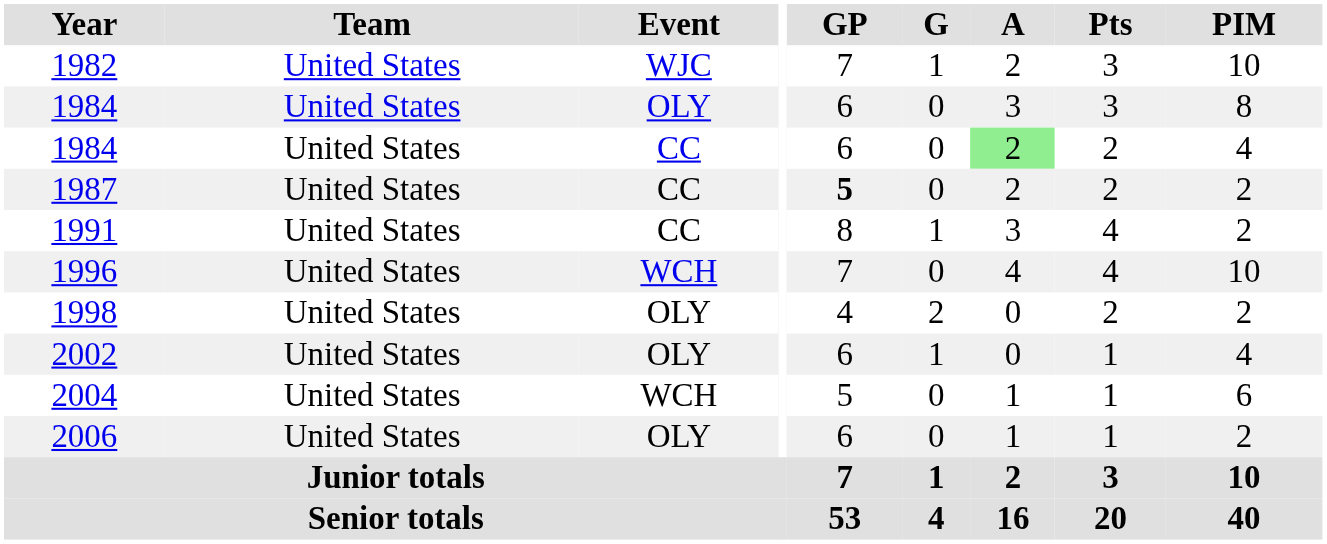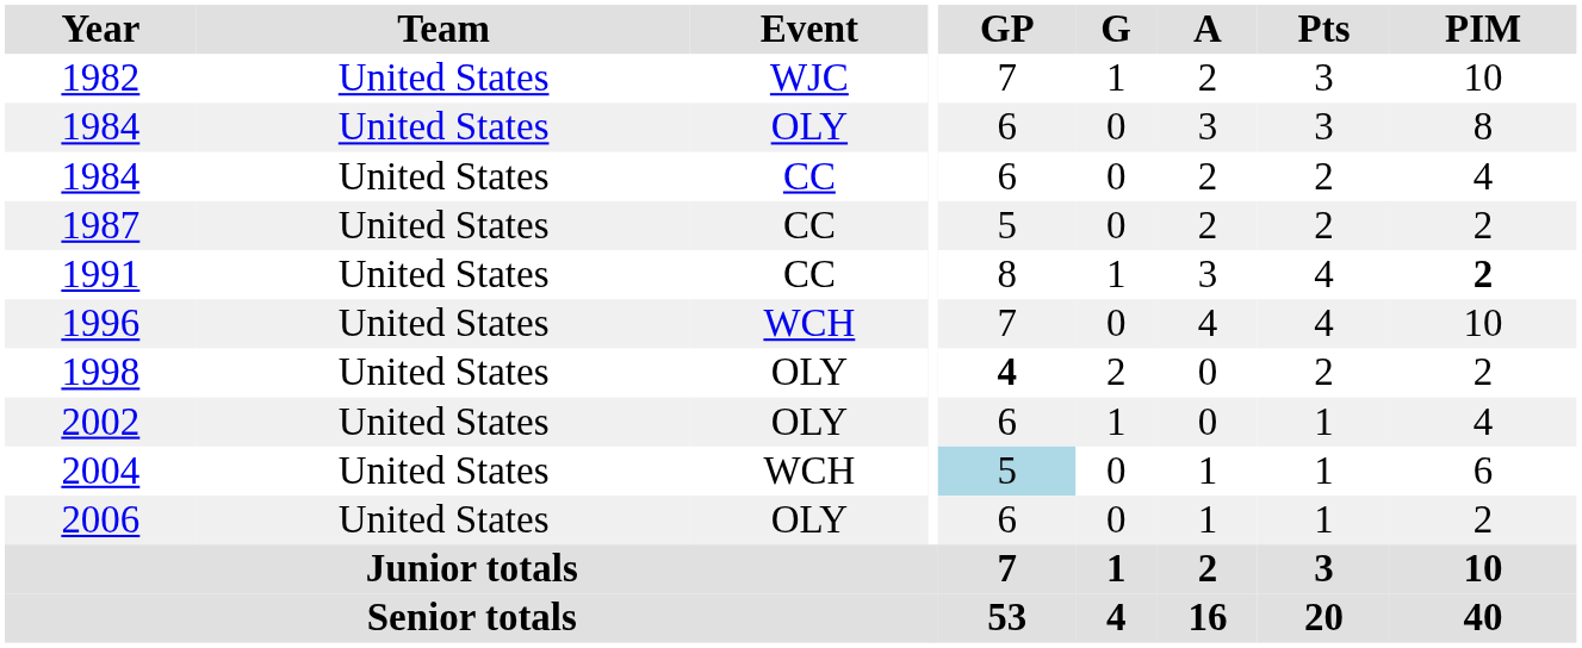1984 / CC | A: lightgreen background -> no background
1987 | GP: bold -> normal
1991 | PIM: normal -> bold
1998 | GP: normal -> bold
2004 | GP: no background -> lightblue background
